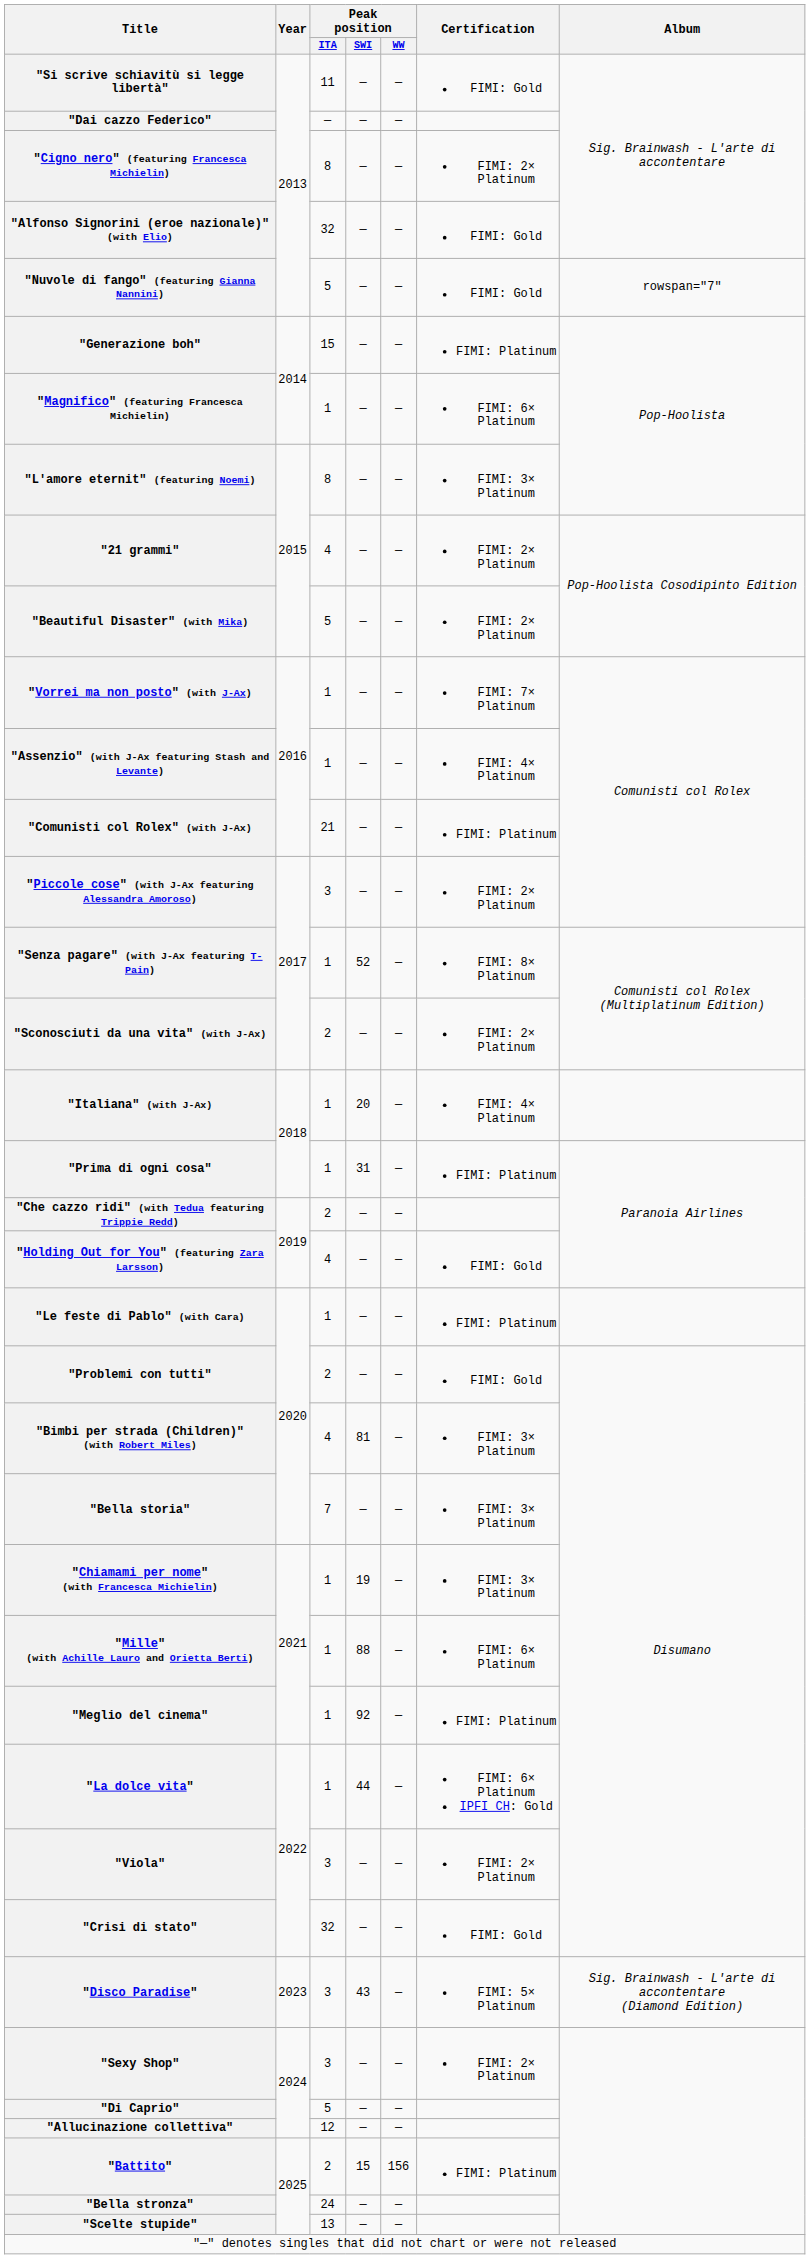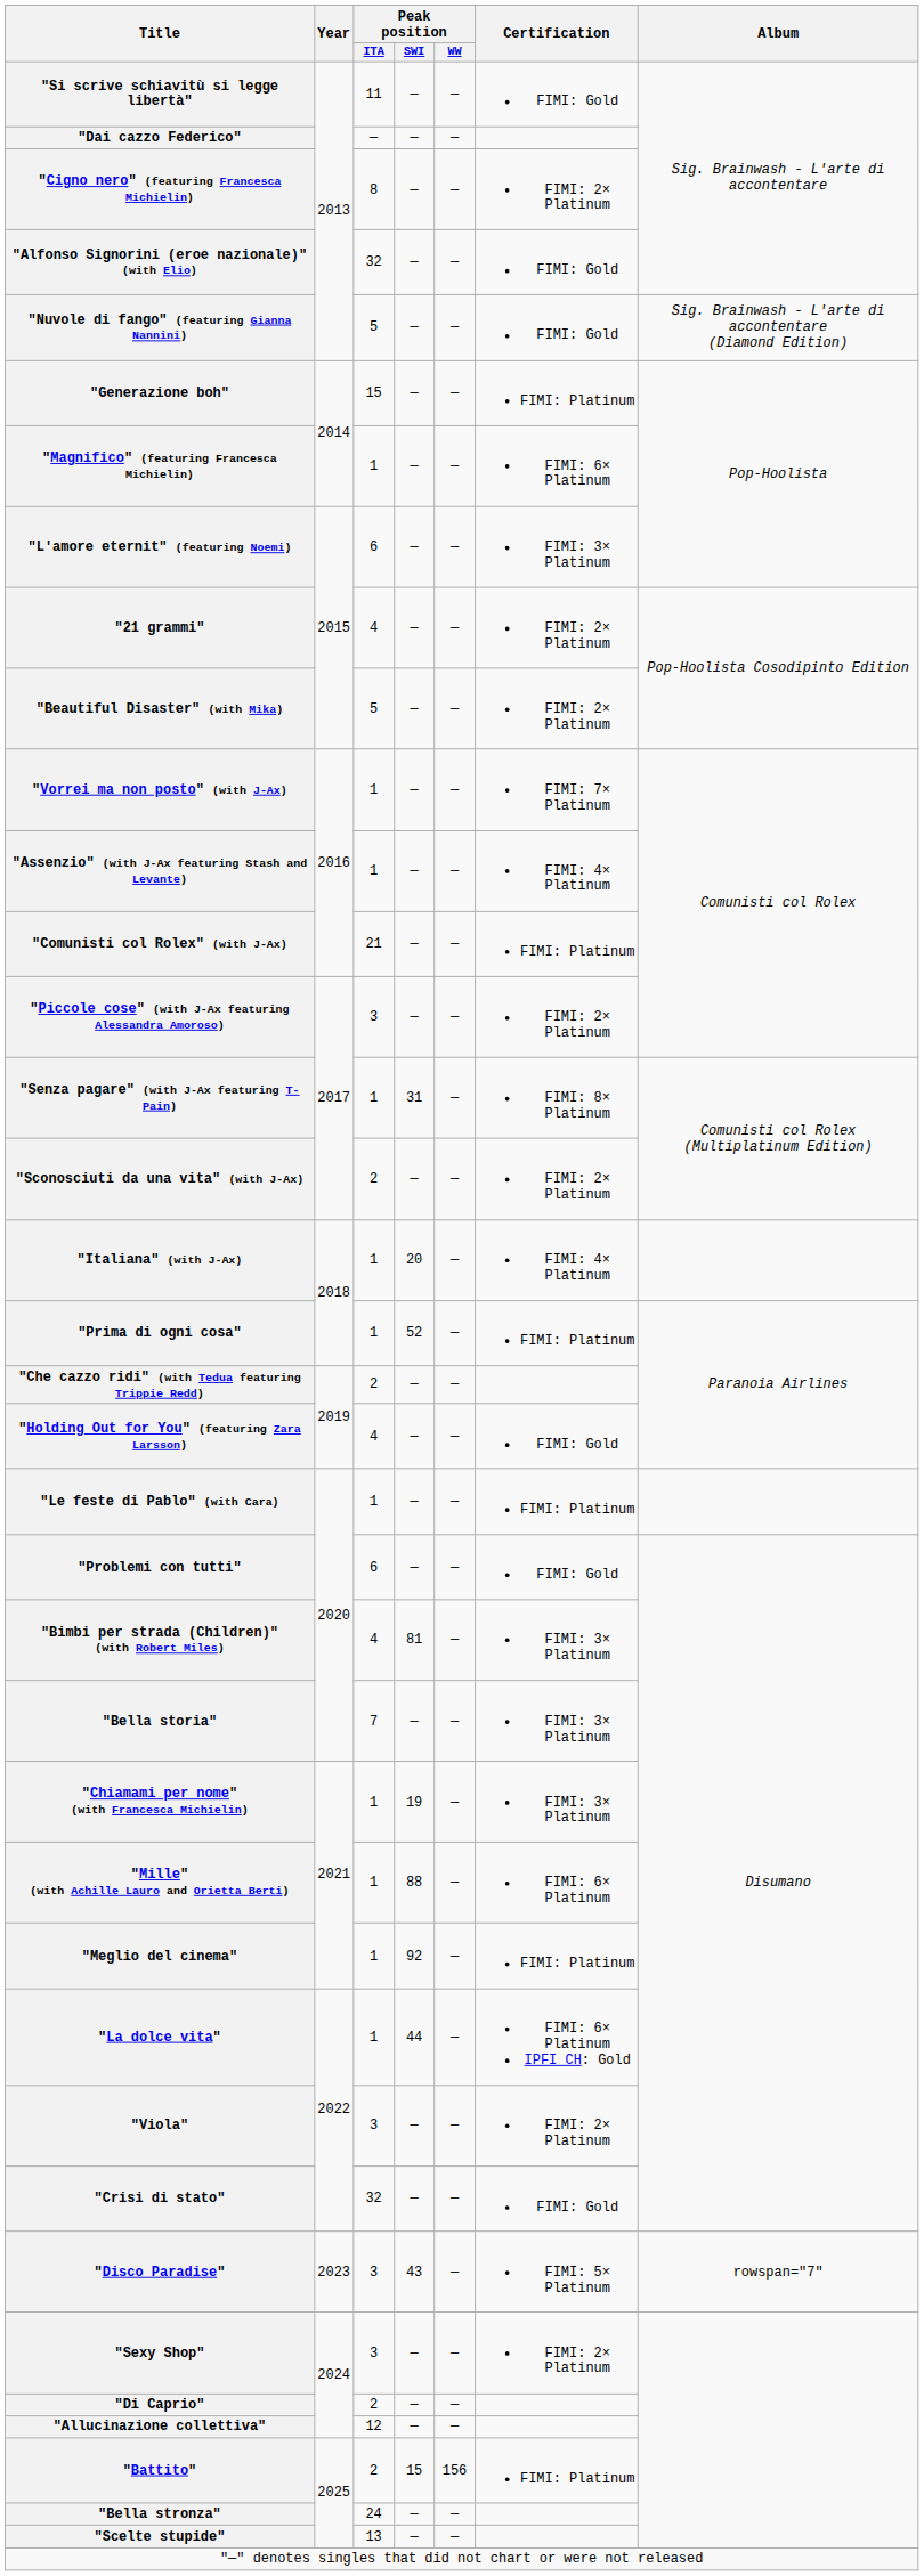"Nuvole di fango" (featuring Gianna Nannini) | Album: rowspan="7" -> Sig. Brainwash - L'arte di accontentare (Diamond Edition)
"L'amore eternit" (featuring Noemi) | Peak position / ITA: 8 -> 6
"Senza pagare" (with J-Ax featuring T-Pain) | Peak position / SWI: 52 -> 31
"Prima di ogni cosa" | Peak position / SWI: 31 -> 52
"Problemi con tutti" | Peak position / ITA: 2 -> 6
"Disco Paradise" | Album: Sig. Brainwash - L'arte di accontentare (Diamond Edition) -> rowspan="7"
"Di Caprio" | Peak position / ITA: 5 -> 2
